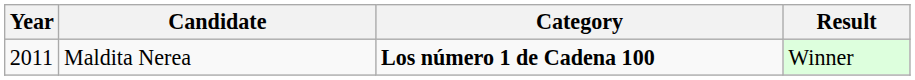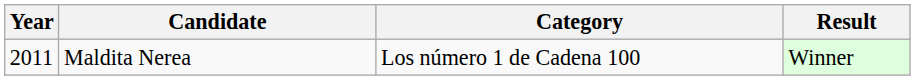Maldita Nerea | Category: bold -> normal
